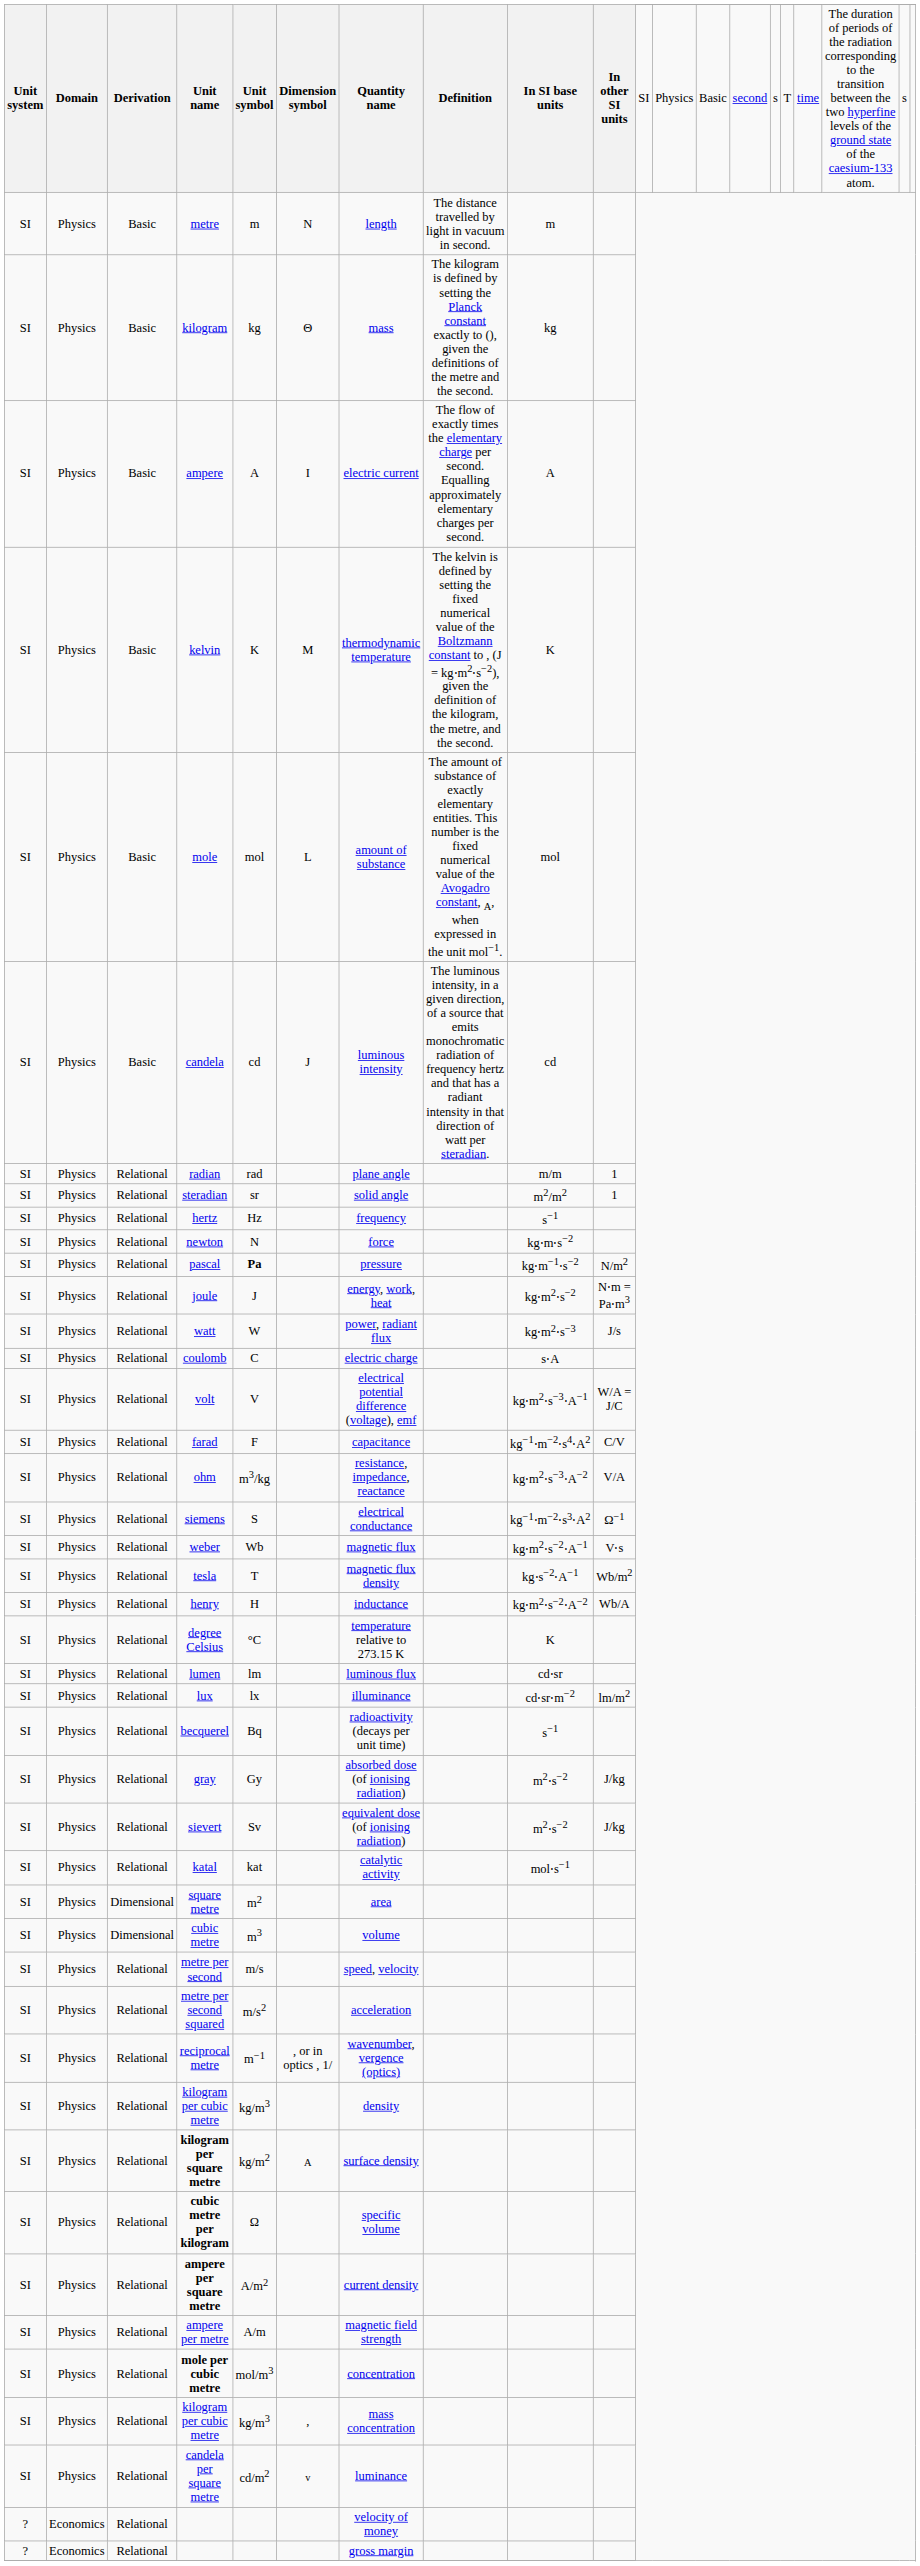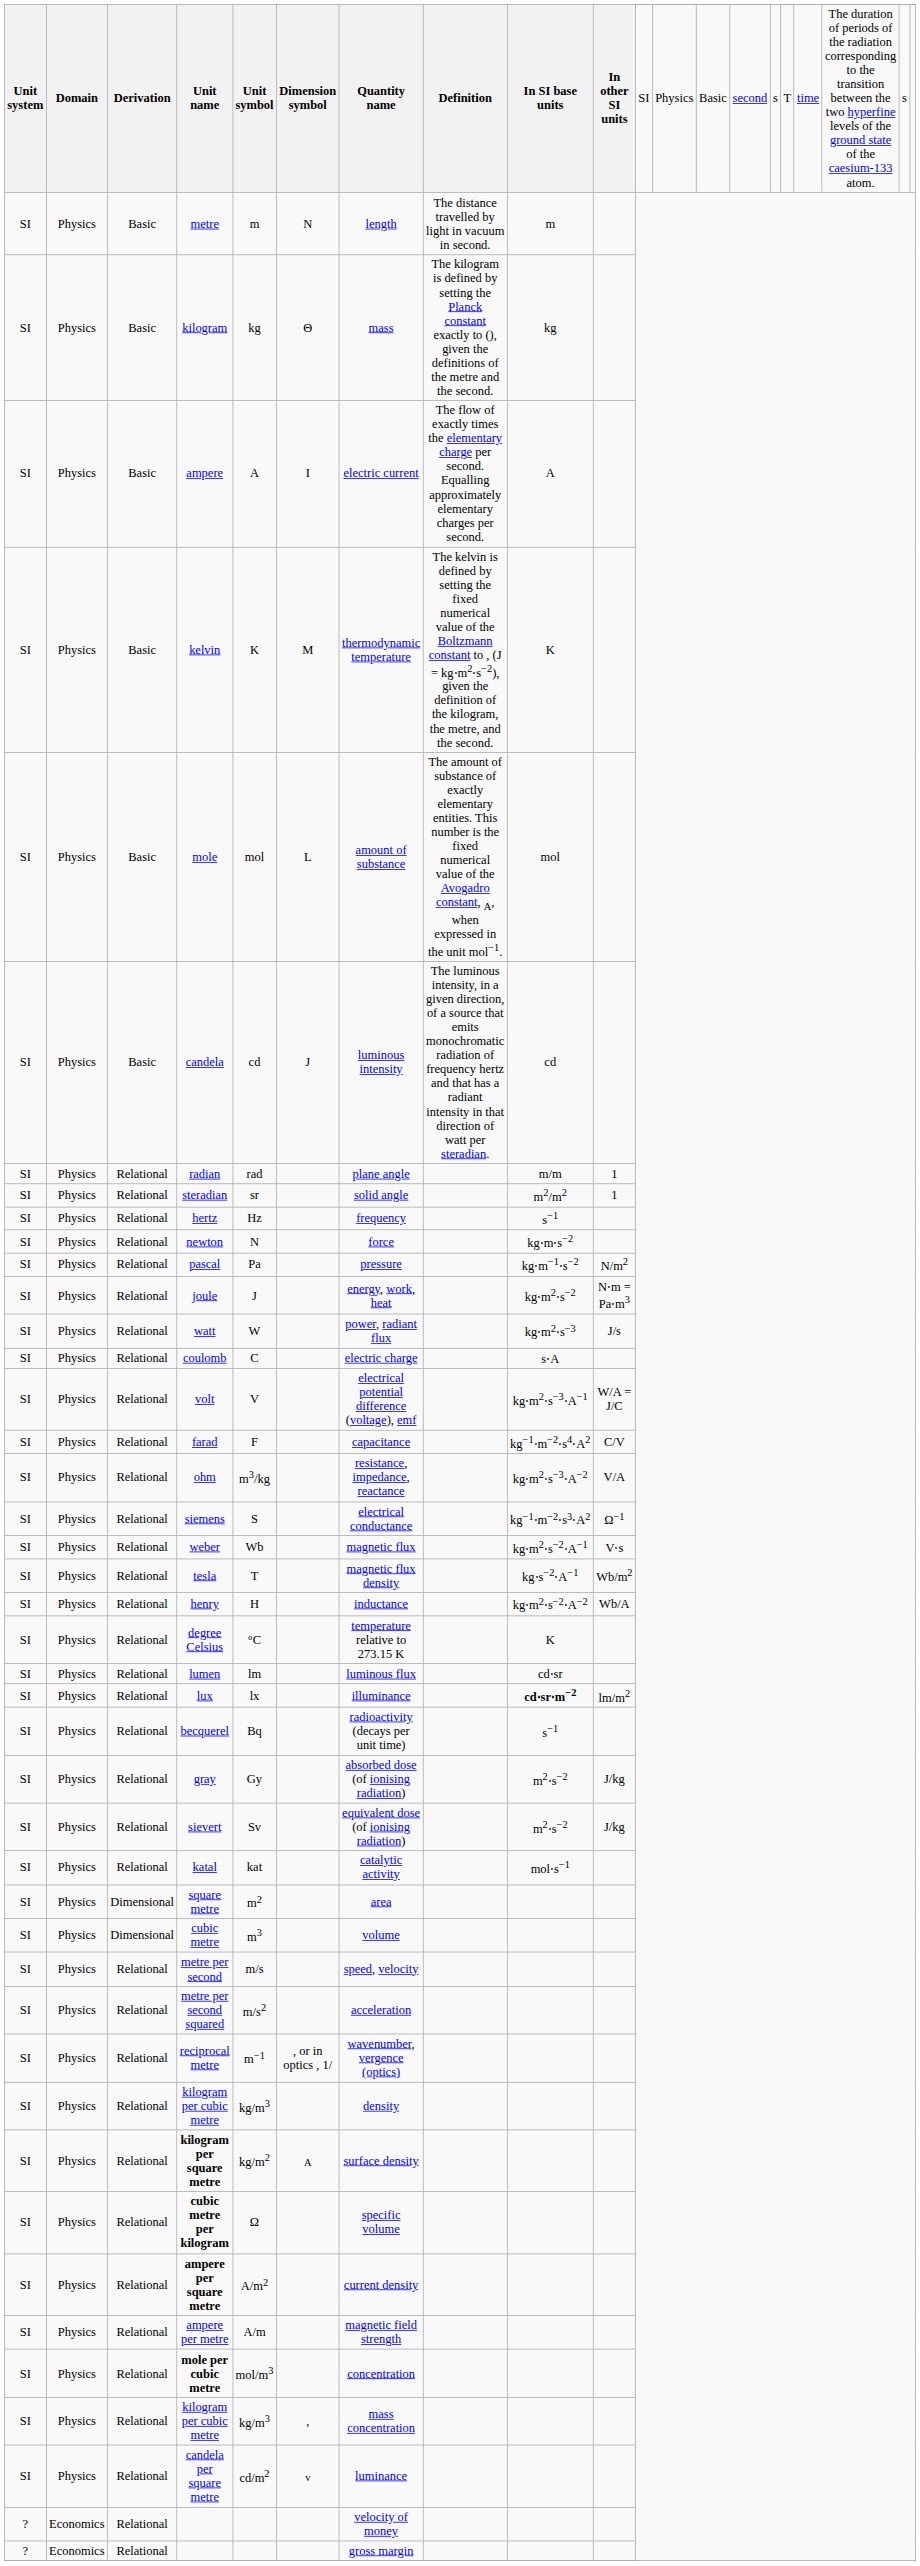pascal | Unit symbol: bold -> normal
lux | In SI base units: normal -> bold
